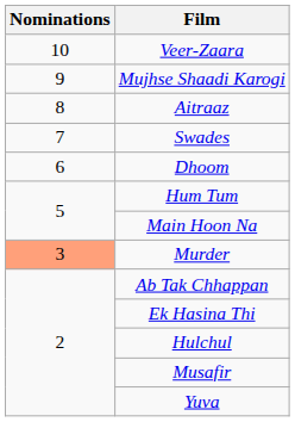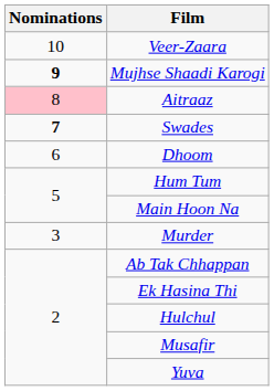Mujhse Shaadi Karogi | Nominations: normal -> bold
Aitraaz | Nominations: no background -> pink background
Swades | Nominations: normal -> bold
Murder | Nominations: lightsalmon background -> no background
